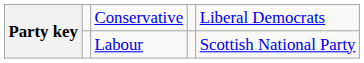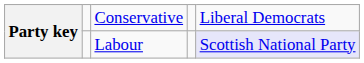Party key / Labour | column 5: no background -> lavender background
